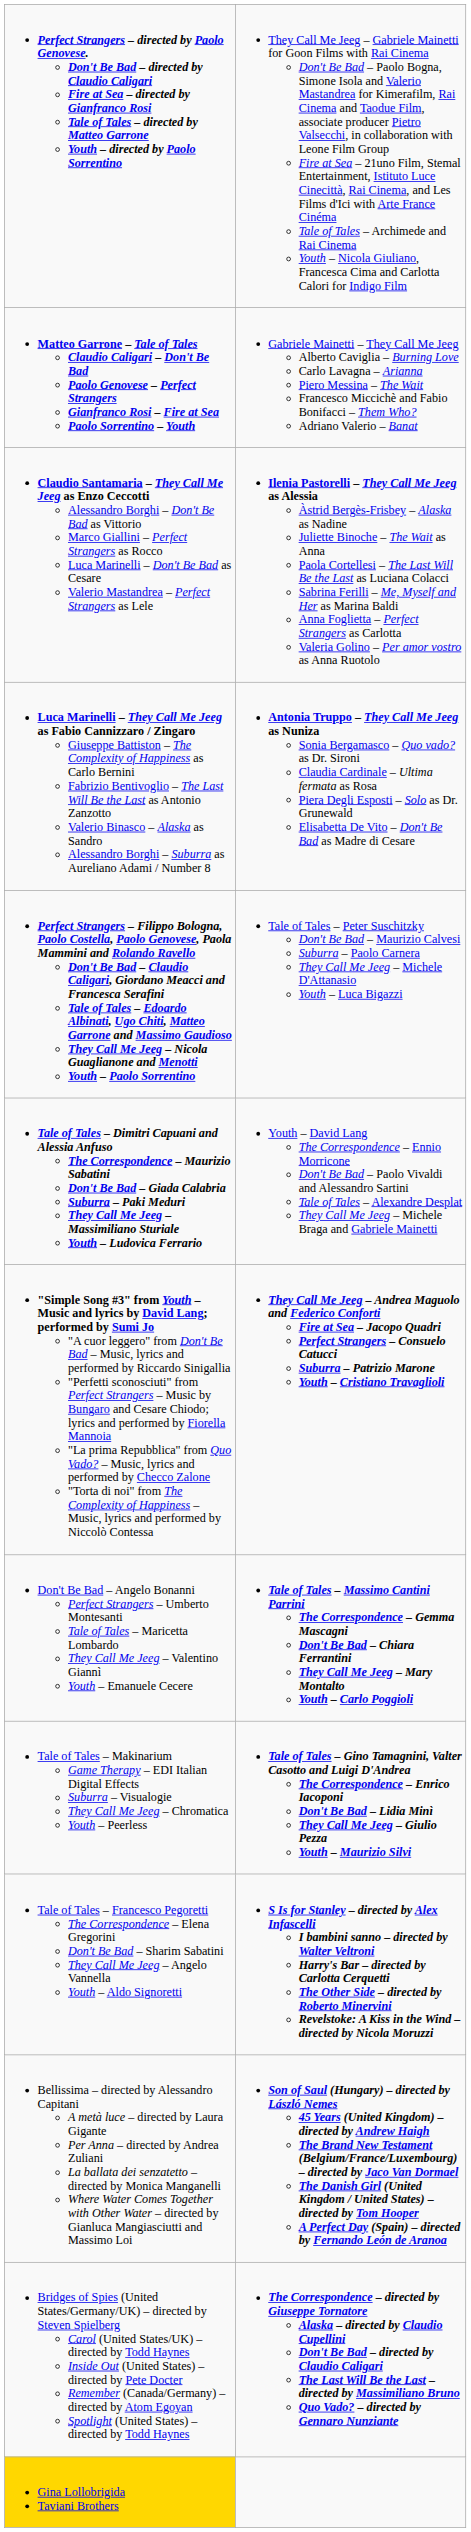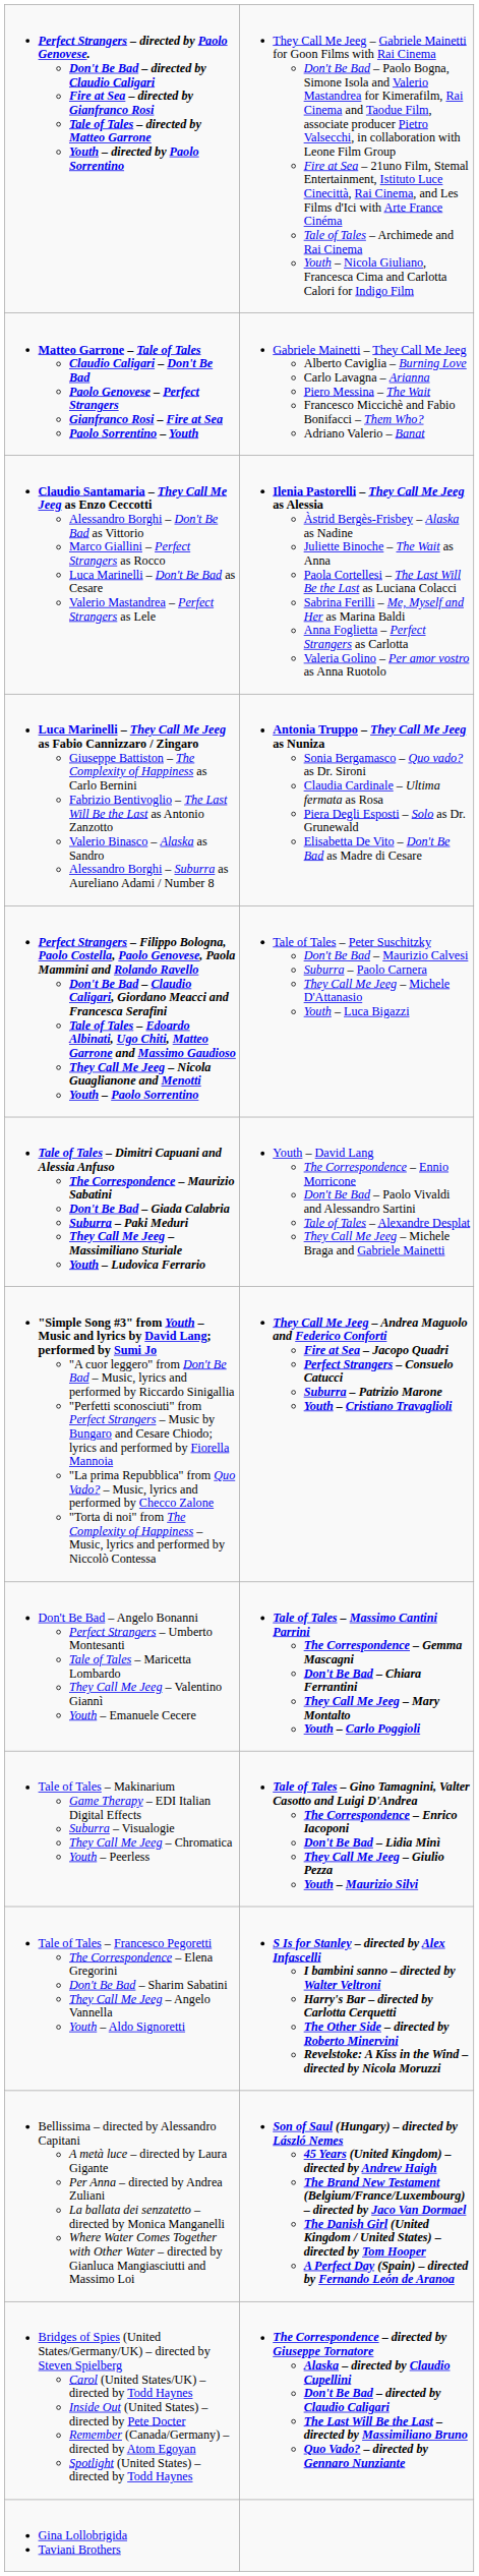Gina Lollobrigida Taviani Brothers | column 1: gold background -> no background
